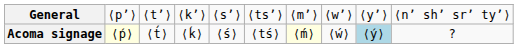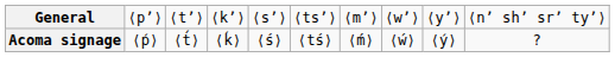Acoma signage | column 2: lightyellow background -> no background
Acoma signage | column 7: lightyellow background -> no background
Acoma signage | column 9: lightblue background -> no background
